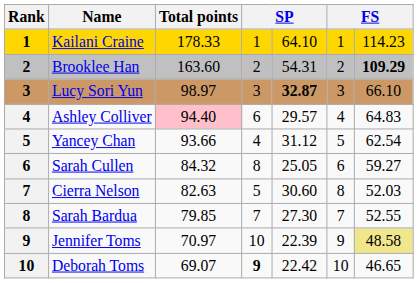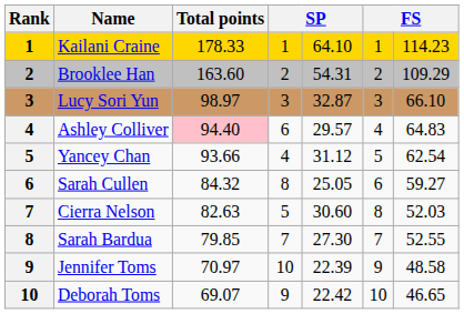Brooklee Han | column 7: bold -> normal
Lucy Sori Yun | column 5: bold -> normal
Jennifer Toms | column 7: khaki background -> no background
Deborah Toms | column 4: bold -> normal
